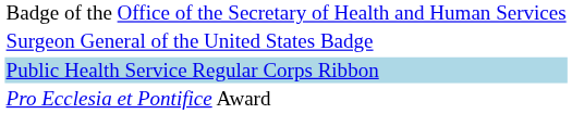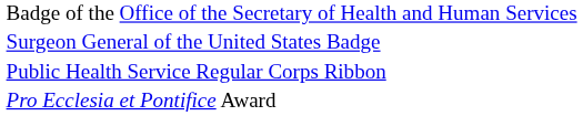row 3 | column 1: lightblue background -> no background
